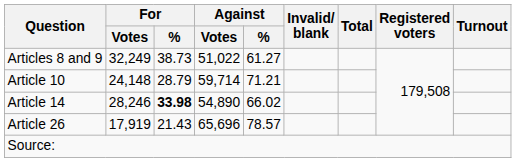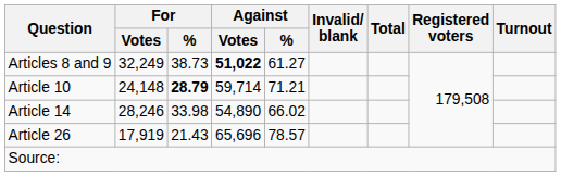Articles 8 and 9 | Against / Votes: normal -> bold
Article 10 | For / %: normal -> bold
Article 14 | For / %: bold -> normal
